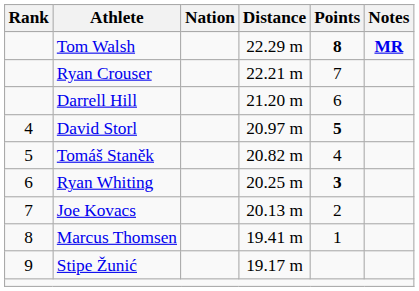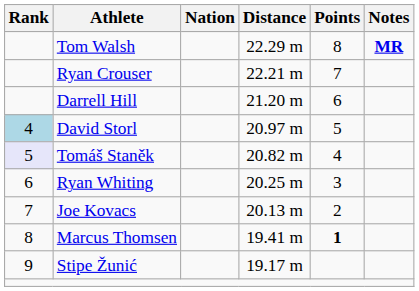Tom Walsh | Points: bold -> normal
David Storl | Rank: no background -> lightblue background
David Storl | Points: bold -> normal
Tomáš Staněk | Rank: no background -> lavender background
Ryan Whiting | Points: bold -> normal
Marcus Thomsen | Points: normal -> bold
